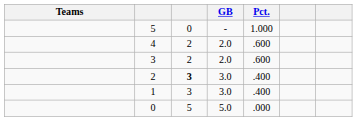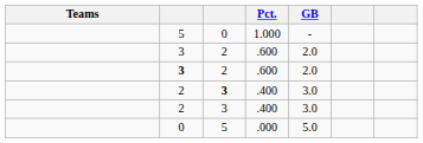columns swapped: Pct. <-> GB
row 3 | column 2: 4 -> 3
row 4 | column 2: normal -> bold
row 6 | column 2: 1 -> 2
